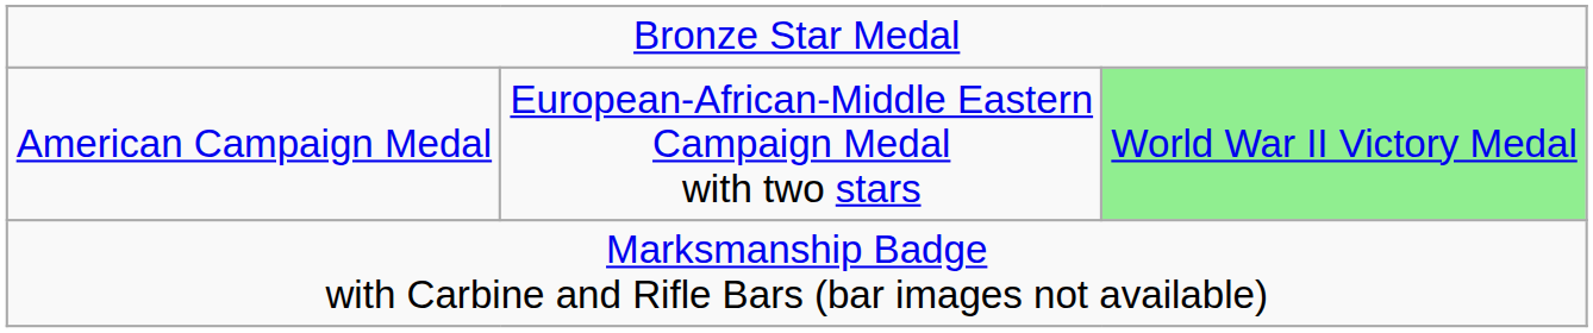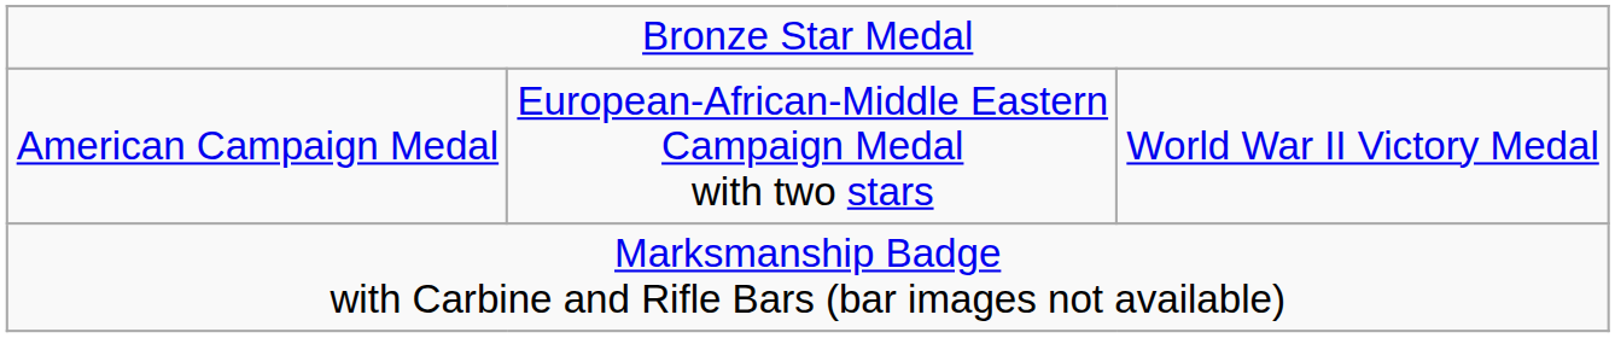American Campaign Medal | column 3: lightgreen background -> no background
